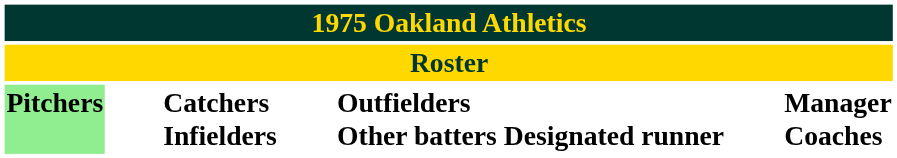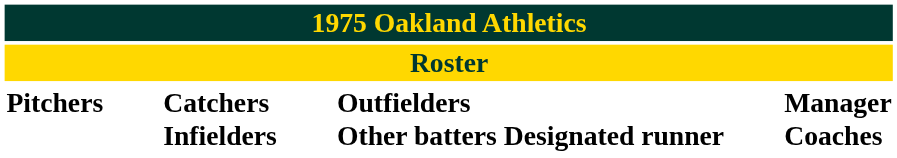Pitchers | column 1: lightgreen background -> no background
